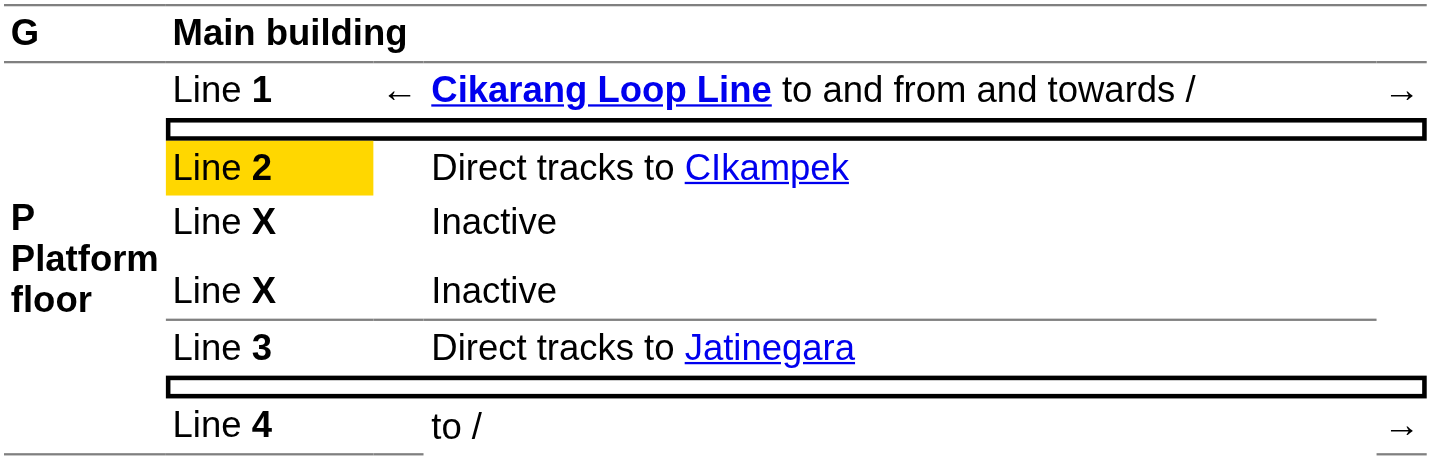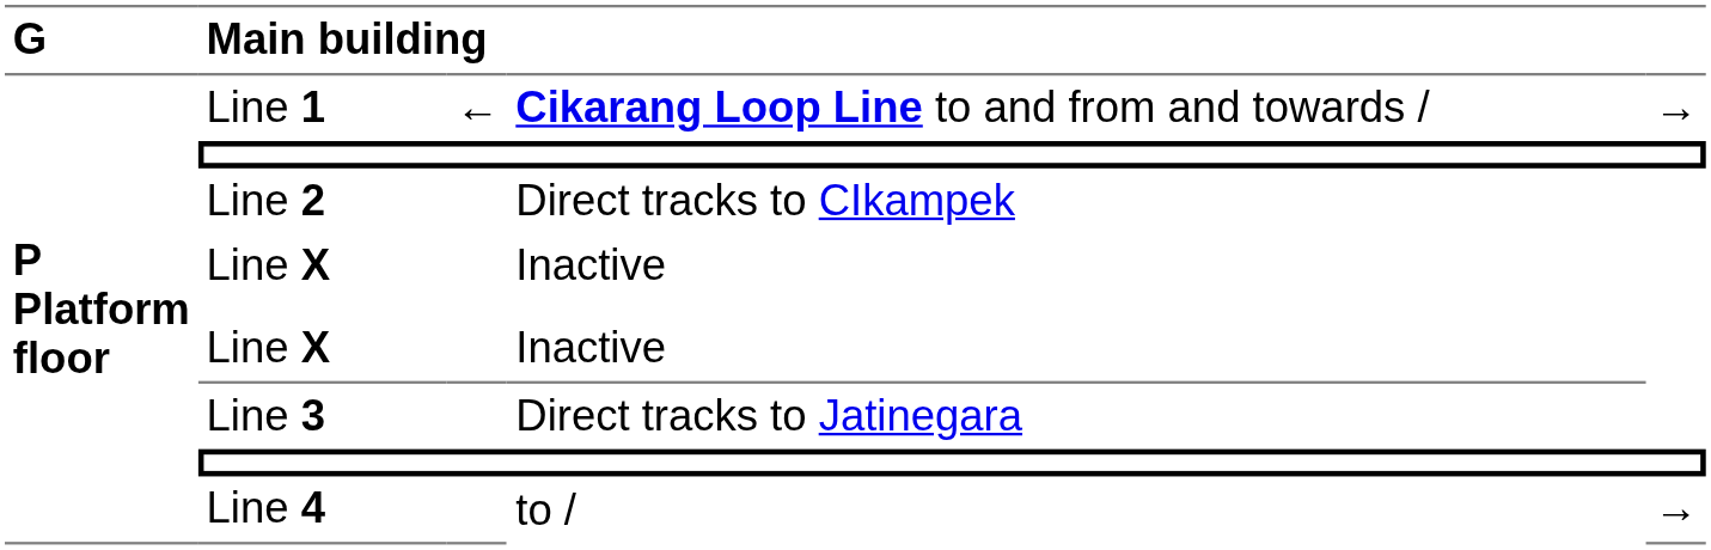Line 2 | column 2: gold background -> no background
